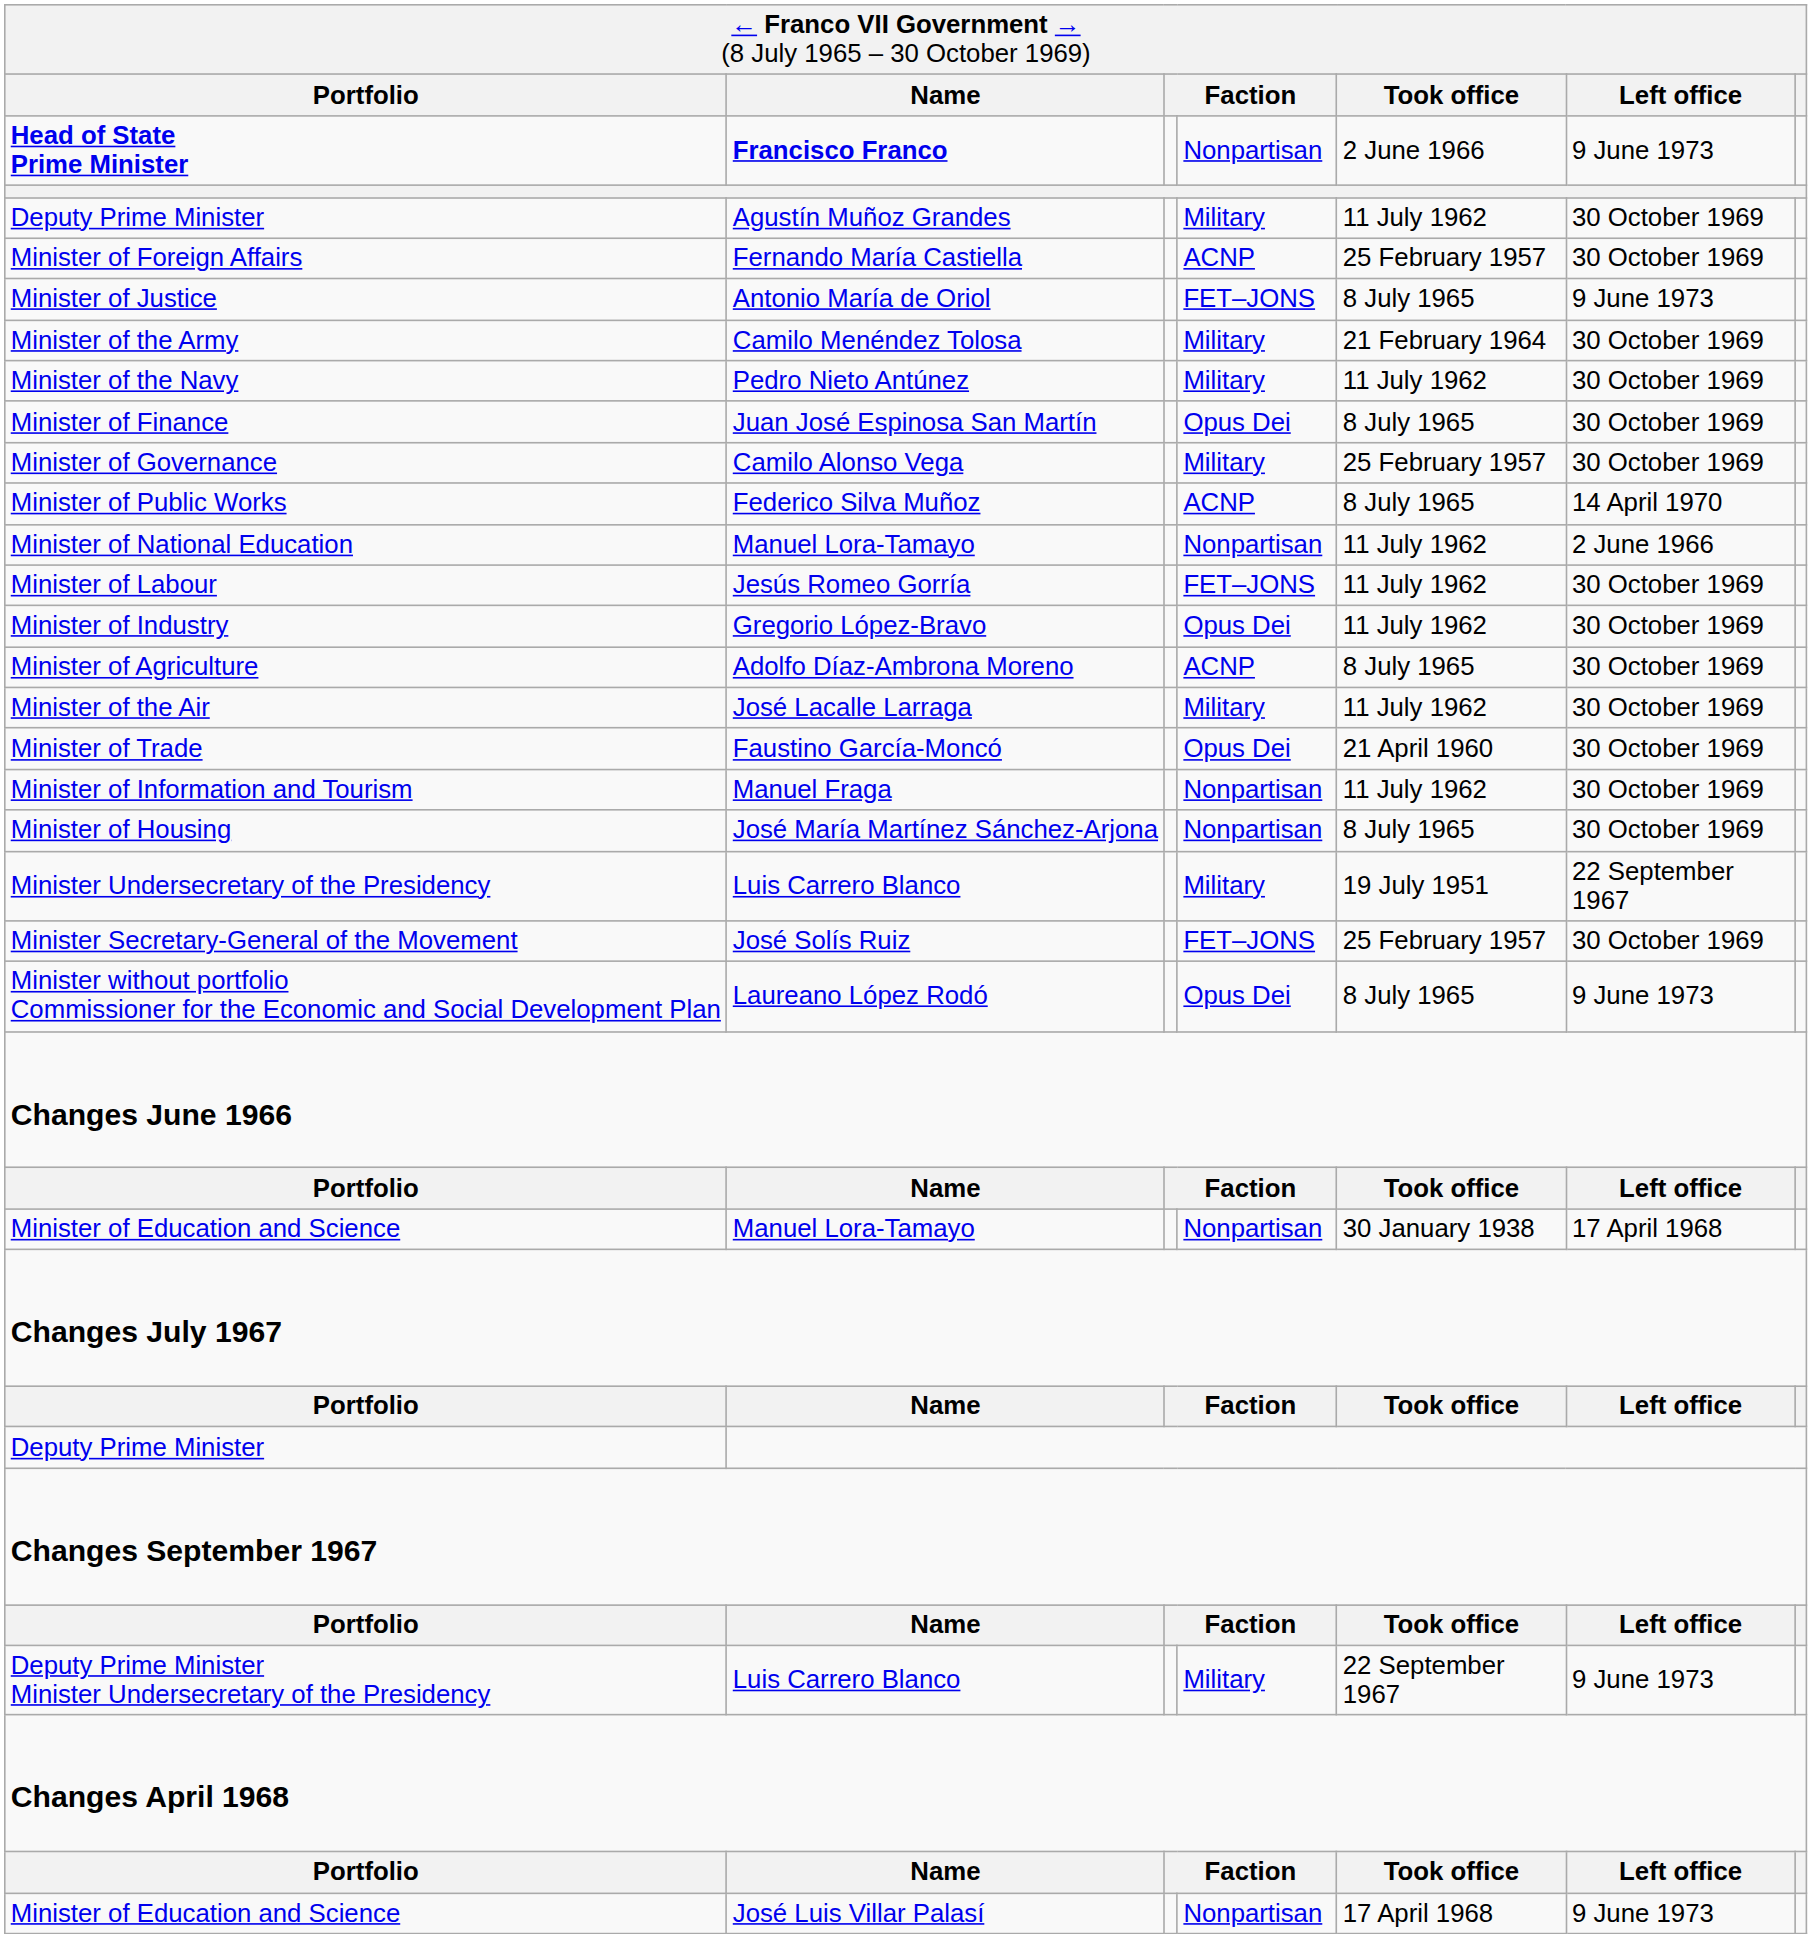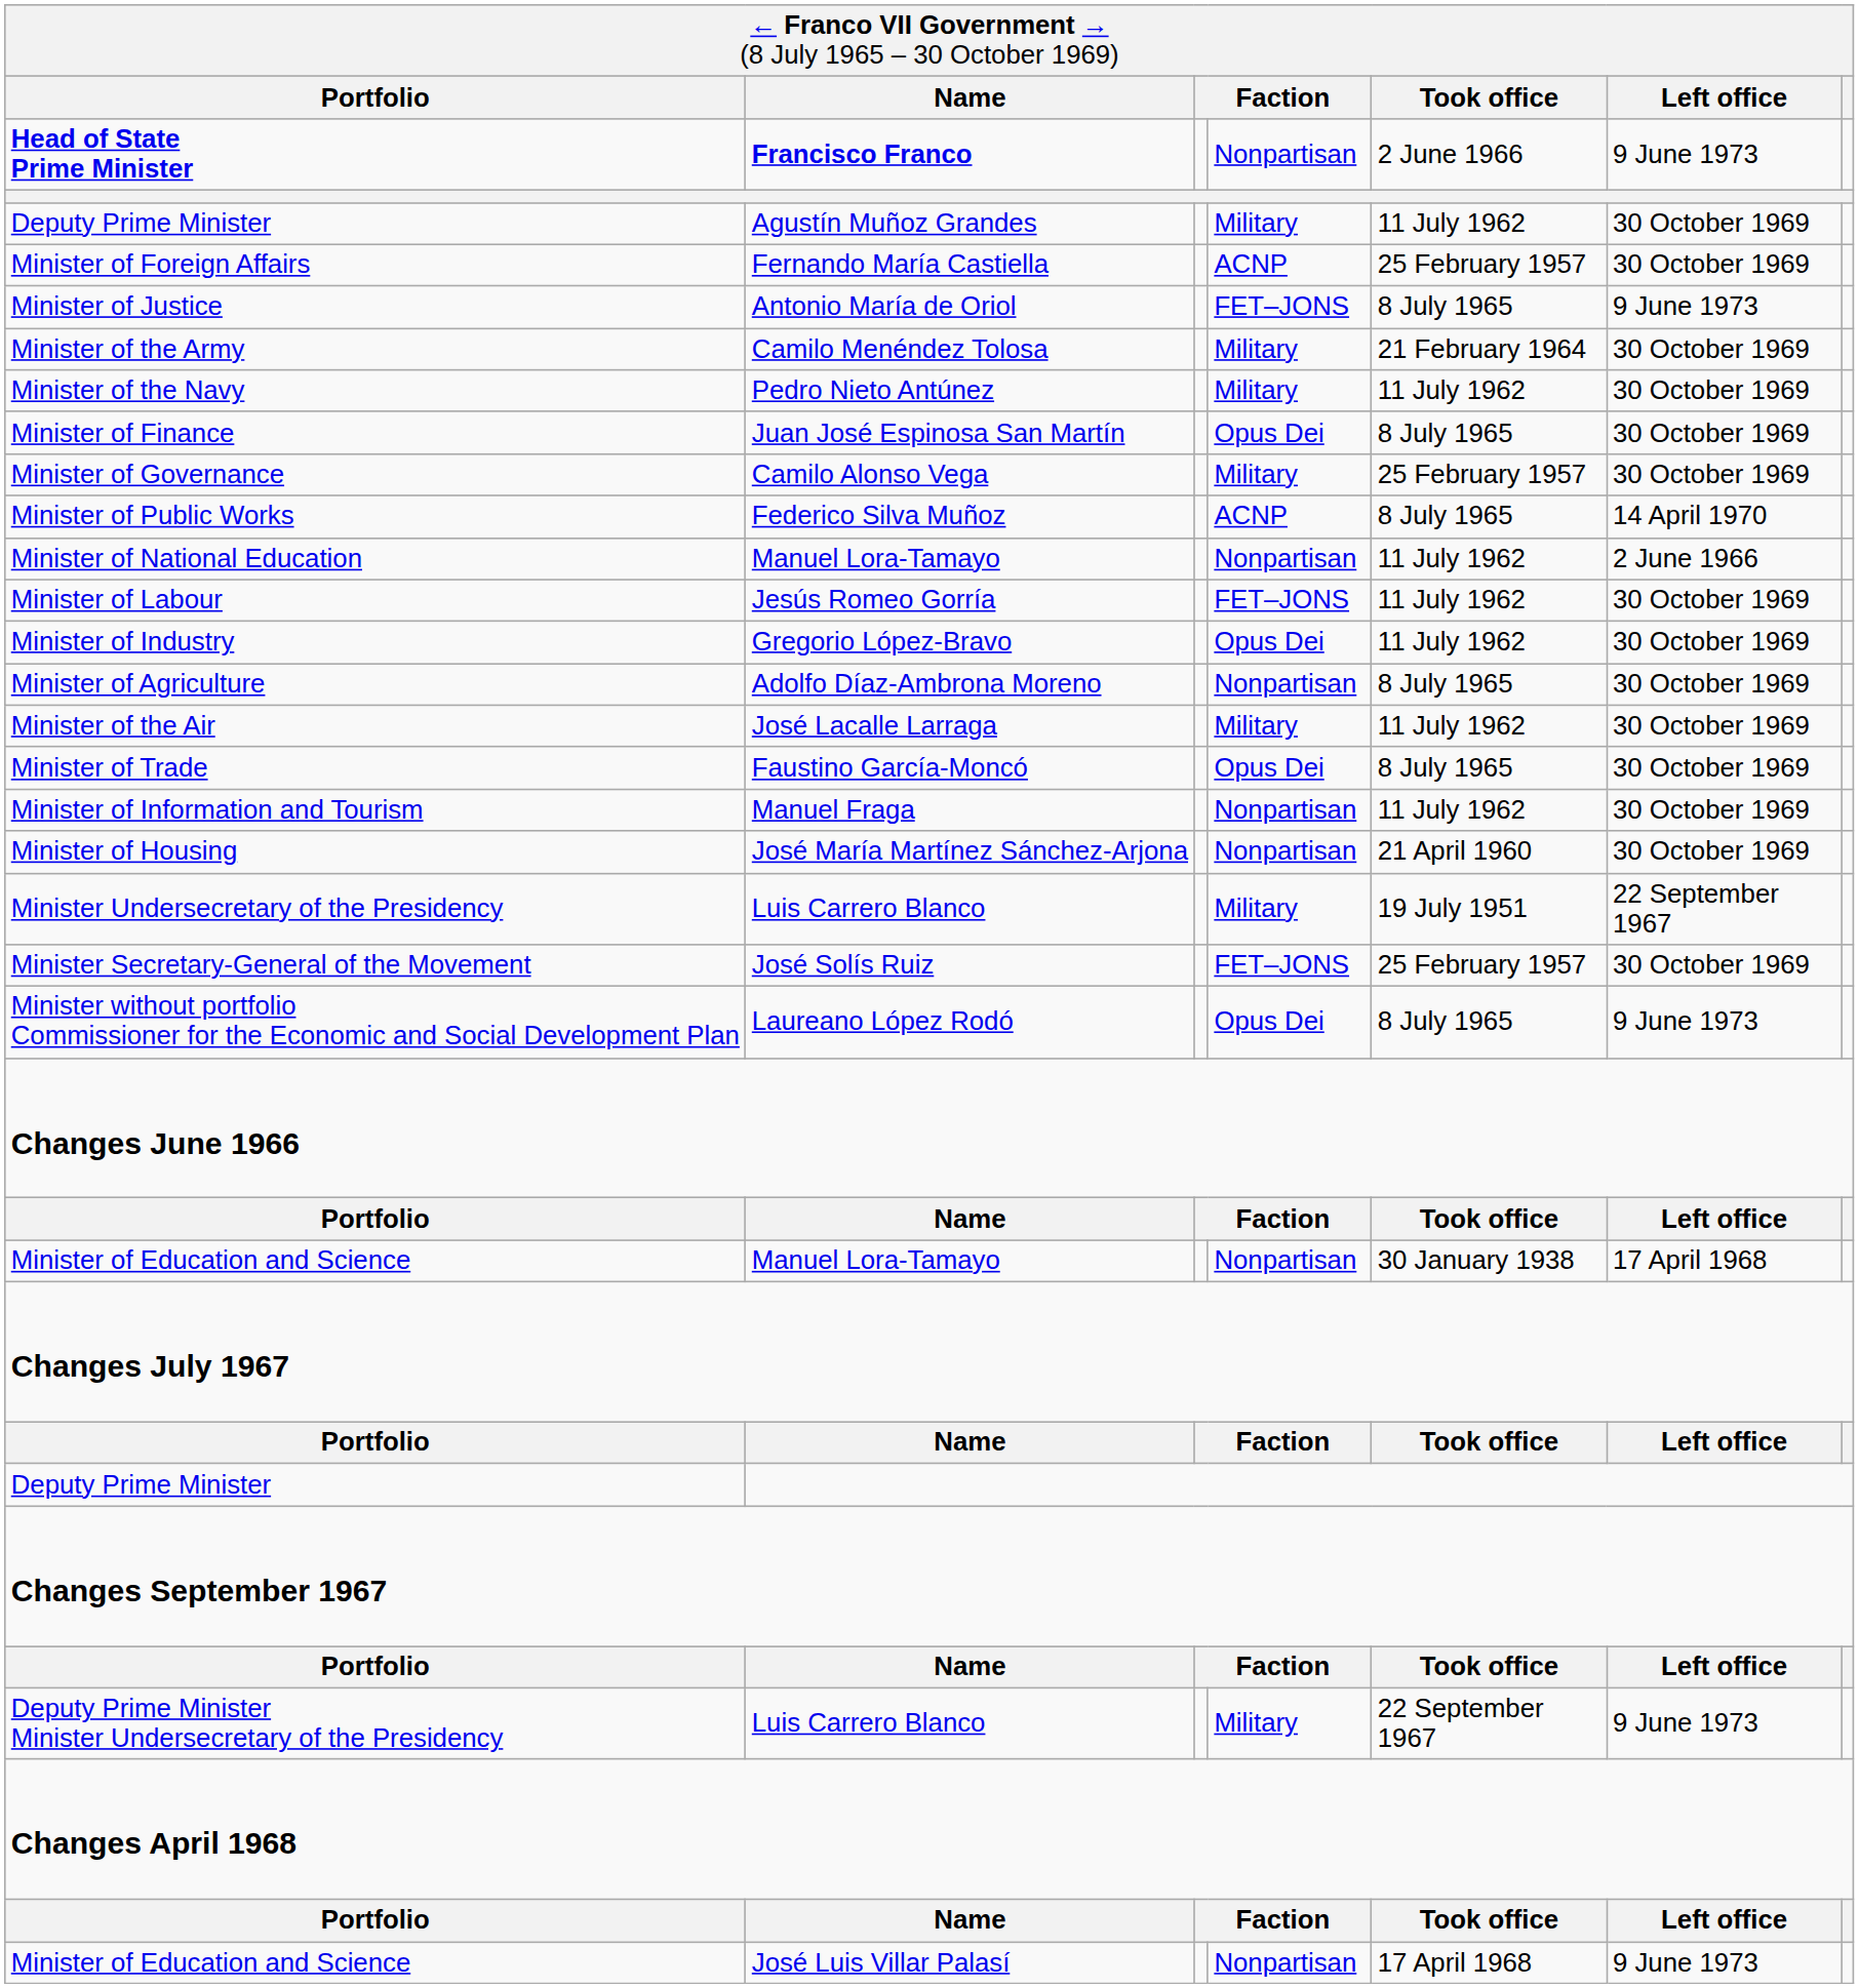Minister of Agriculture | column 4: ACNP -> Nonpartisan
Minister of Trade | column 5: 21 April 1960 -> 8 July 1965
Minister of Housing | column 5: 8 July 1965 -> 21 April 1960
